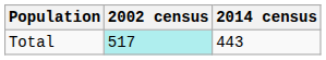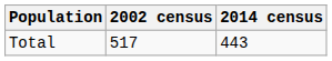row 2 | 2002 census: paleturquoise background -> no background
